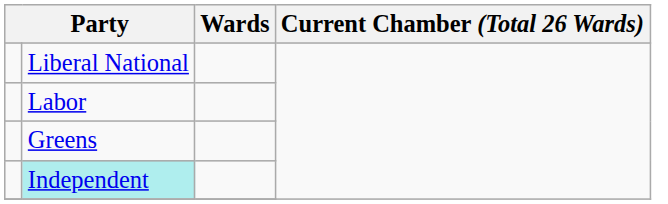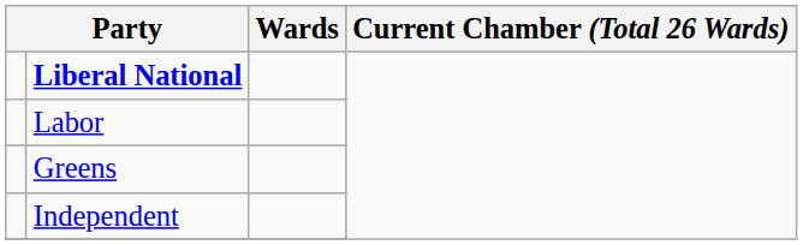Liberal National | column 2: normal -> bold
Independent | column 2: paleturquoise background -> no background
